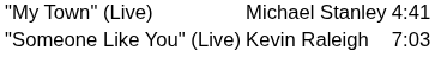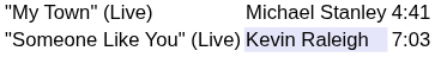"Someone Like You" (Live) | column 2: no background -> lavender background
